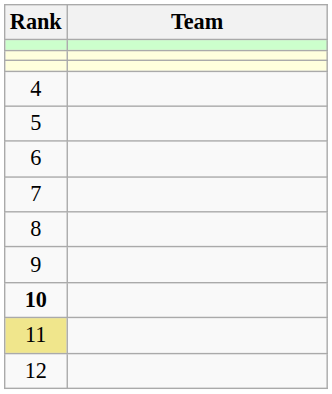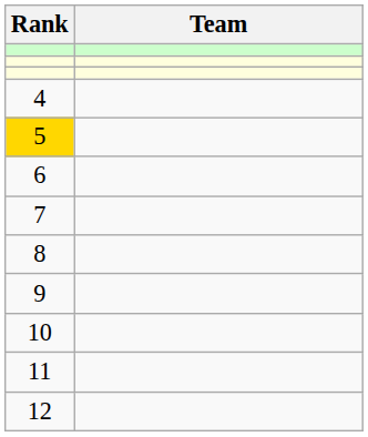row 6 | Rank: no background -> gold background
row 11 | Rank: bold -> normal
row 12 | Rank: khaki background -> no background
